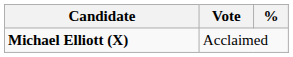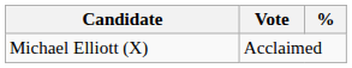Michael Elliott (X) | Candidate: bold -> normal
